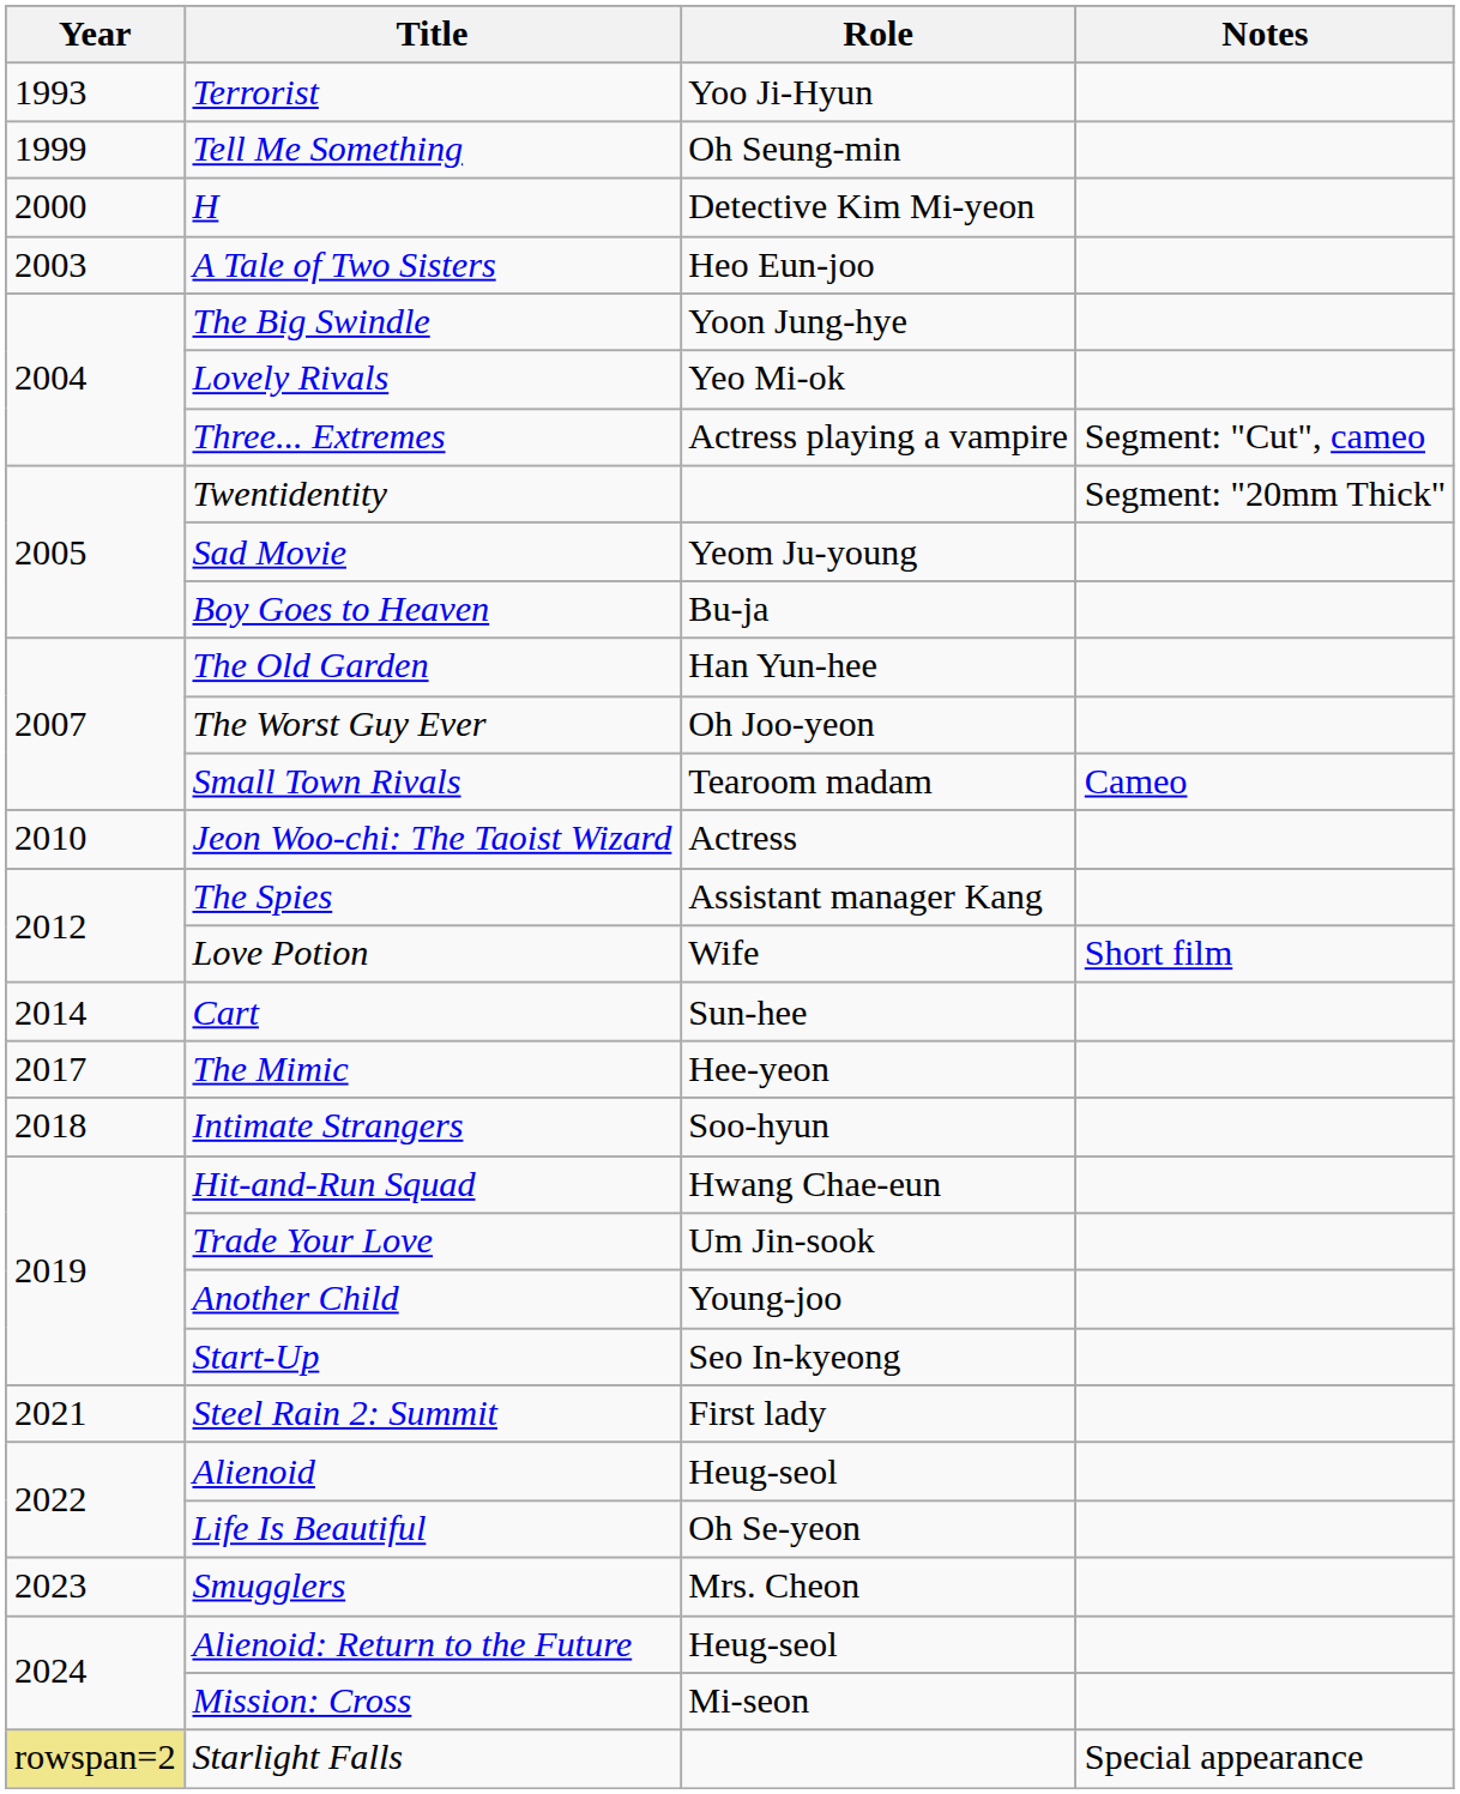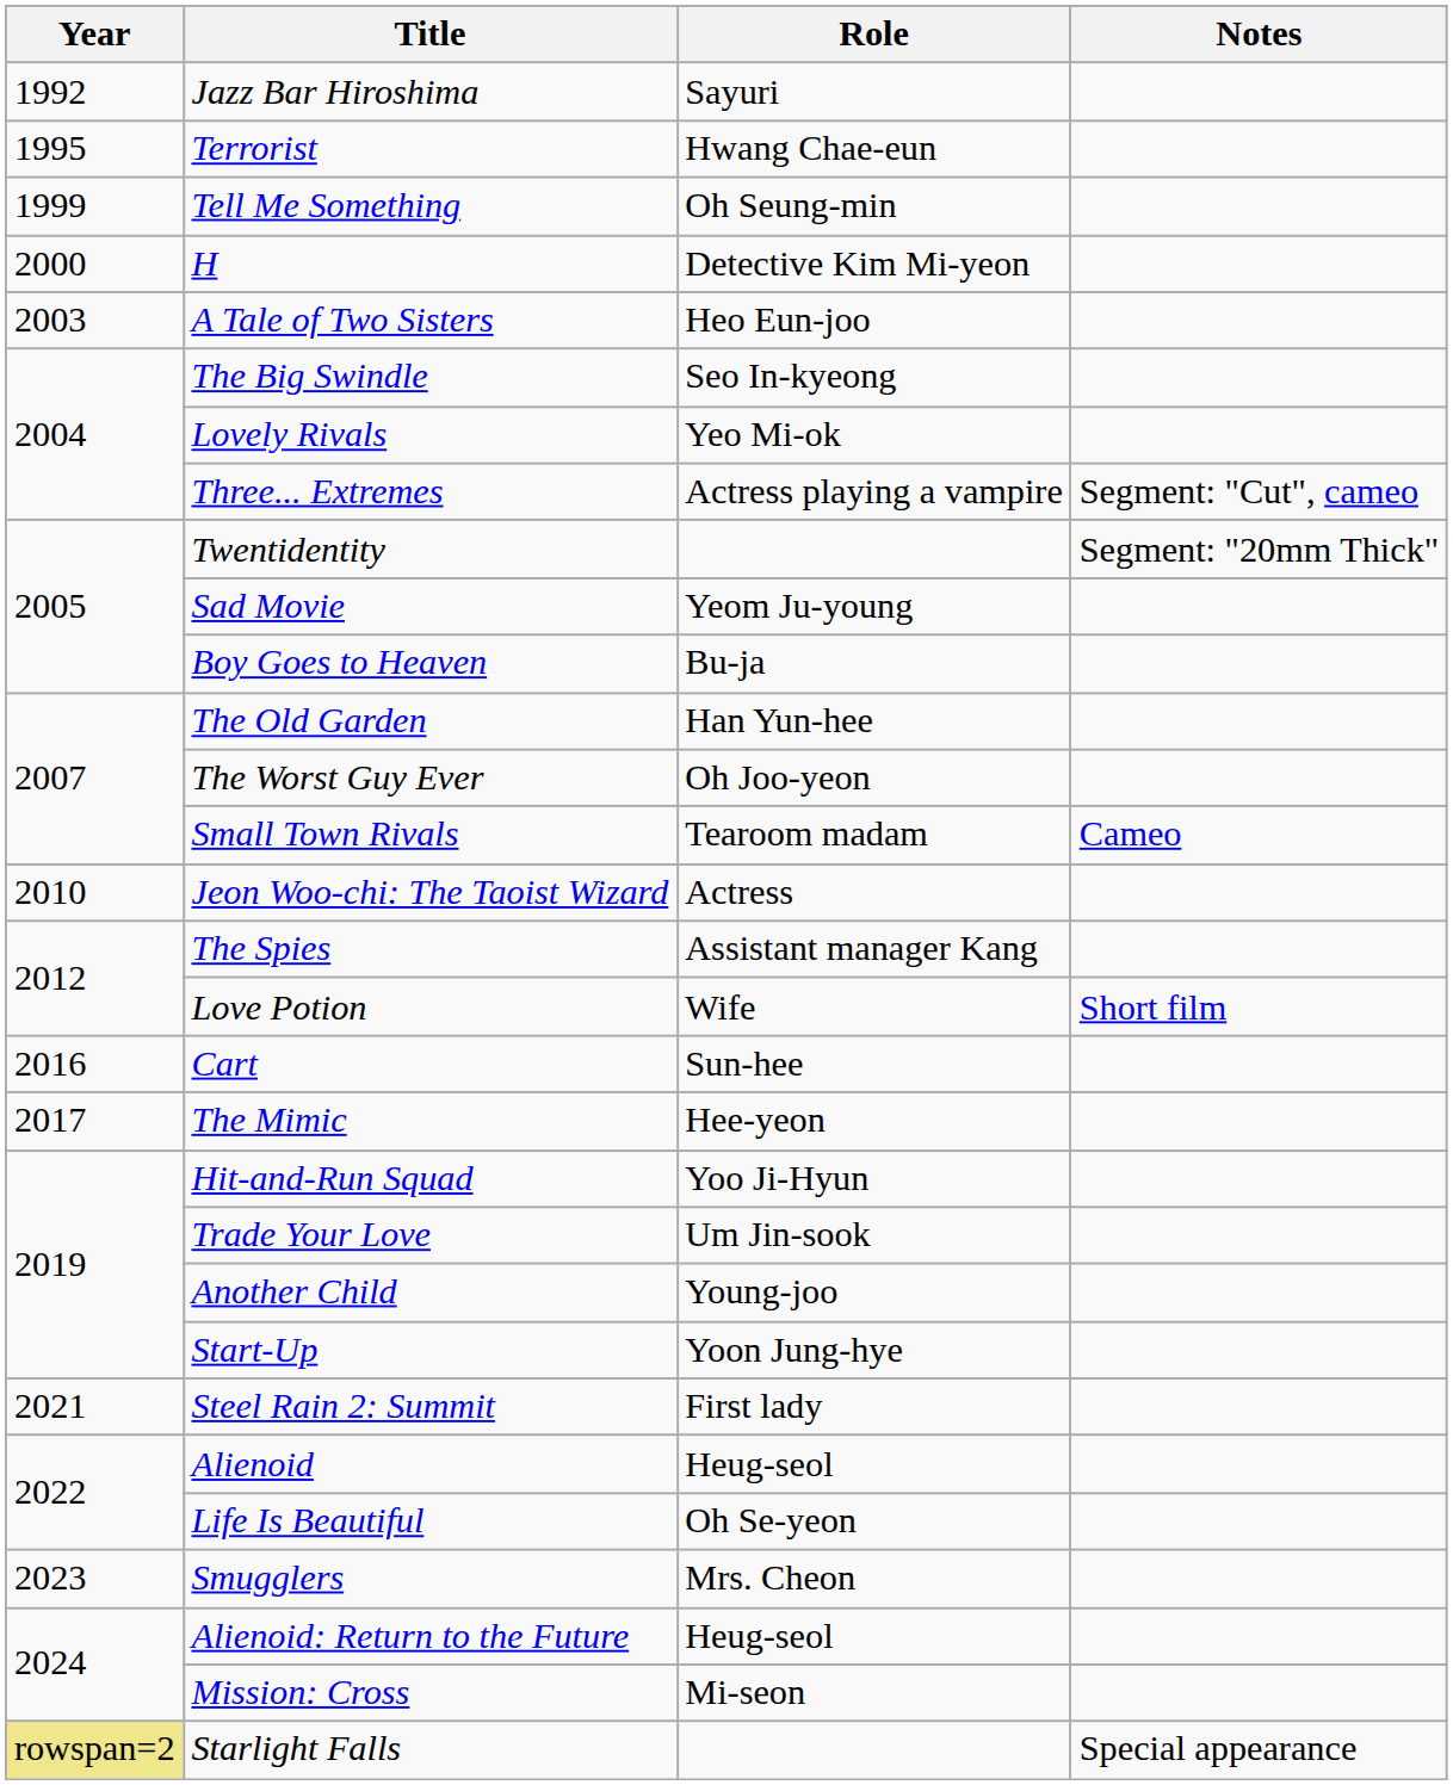+ row: 1992 | Jazz Bar Hiroshima | Sayuri
Terrorist | Year: 1993 -> 1995
Terrorist | Role: Yoo Ji-Hyun -> Hwang Chae-eun
The Big Swindle | Role: Yoon Jung-hye -> Seo In-kyeong
Cart | Year: 2014 -> 2016
- row: 2018 | Intimate Strangers | Soo-hyun
Hit-and-Run Squad | Role: Hwang Chae-eun -> Yoo Ji-Hyun
Start-Up | Role: Seo In-kyeong -> Yoon Jung-hye
